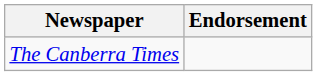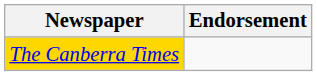The Canberra Times | Newspaper: no background -> gold background
